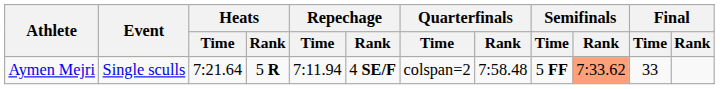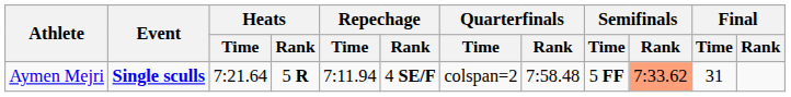Aymen Mejri | Event: normal -> bold
Aymen Mejri | Final / Time: 33 -> 31
